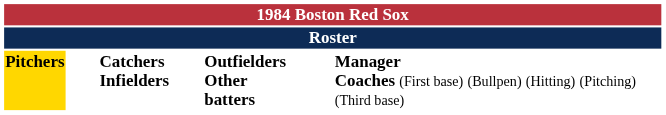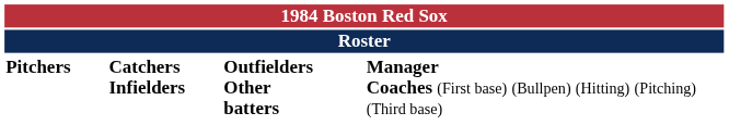Pitchers | column 1: gold background -> no background
